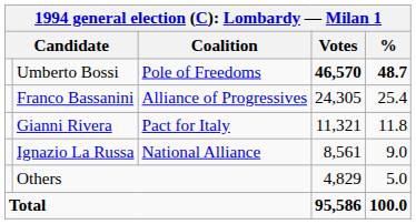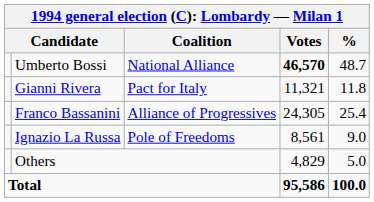Umberto Bossi | Coalition: Pole of Freedoms -> National Alliance
Umberto Bossi | %: bold -> normal
rows swapped: Franco Bassanini <-> Gianni Rivera
Ignazio La Russa | Coalition: National Alliance -> Pole of Freedoms
